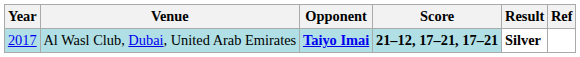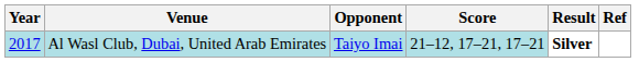Al Wasl Club, Dubai, United Arab Emirates | Opponent: bold -> normal
Al Wasl Club, Dubai, United Arab Emirates | Score: bold -> normal
